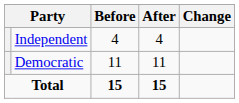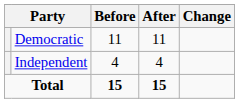rows swapped: Democratic <-> Independent
